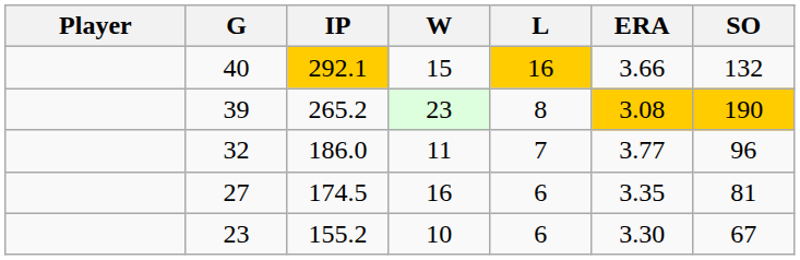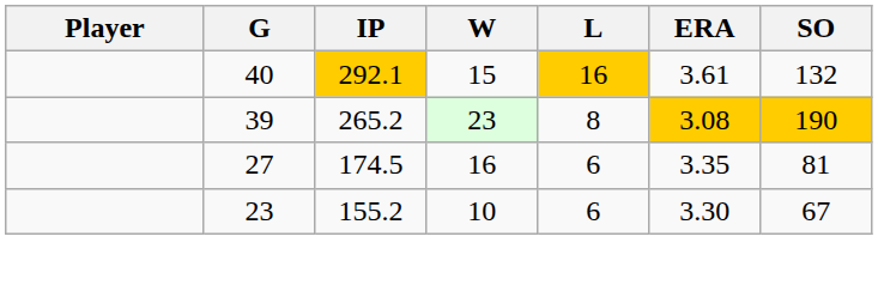40 | ERA: 3.66 -> 3.61
- row: 32 | 186.0 | 11 | 7 | 3.77 | 96
